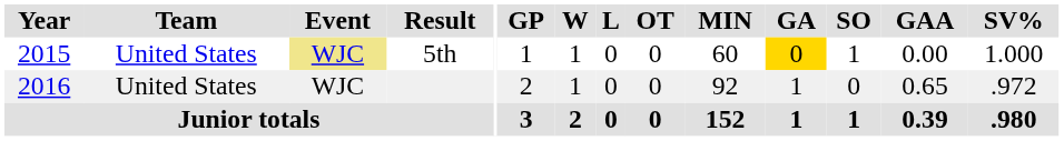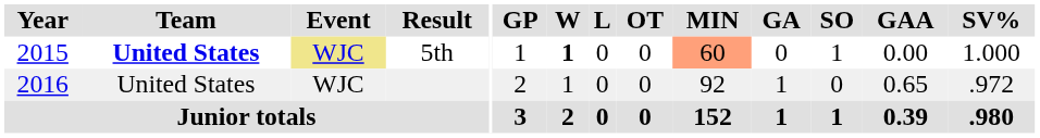5th | Team: normal -> bold
5th | W: normal -> bold
5th | MIN: no background -> lightsalmon background
5th | GA: gold background -> no background
